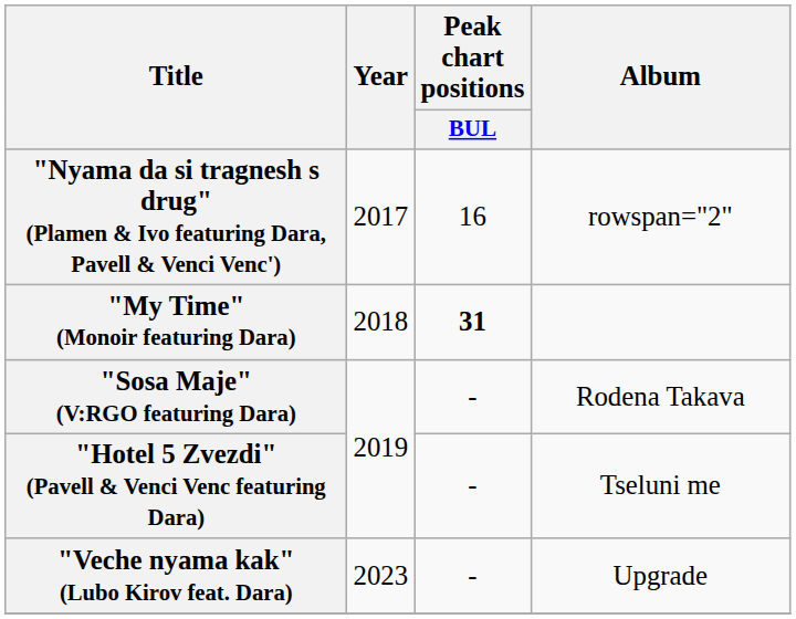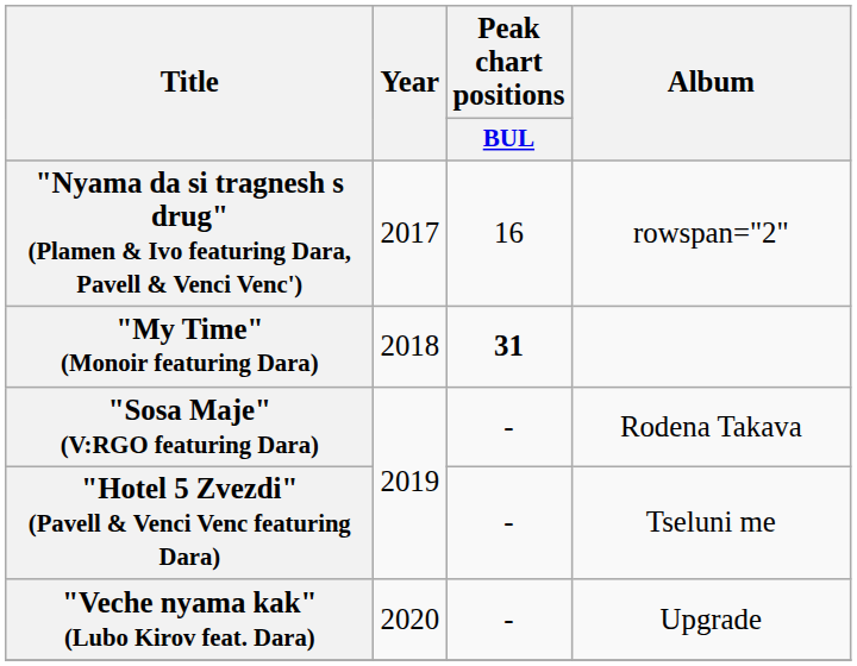"Veche nyama kak" (Lubo Kirov feat. Dara) | Year: 2023 -> 2020
